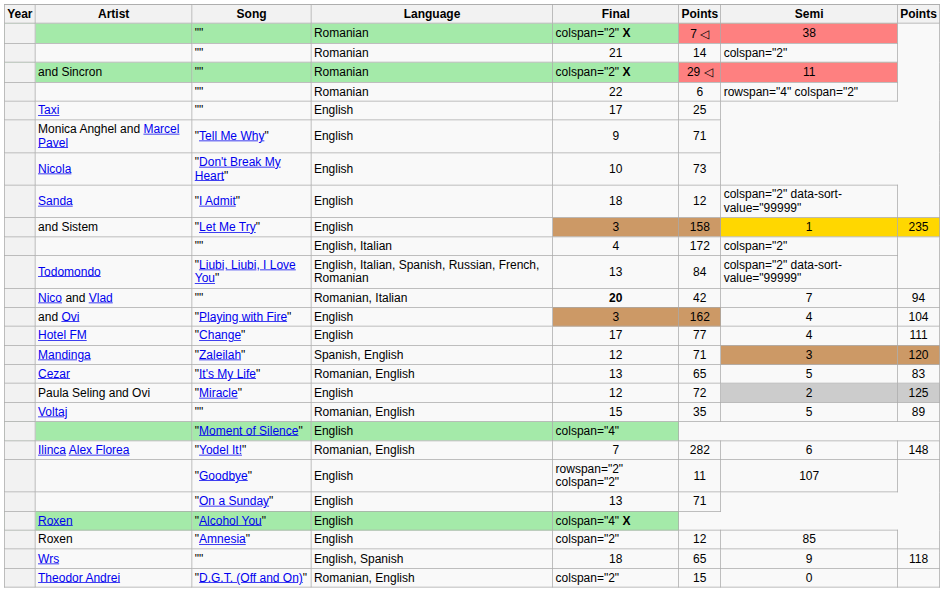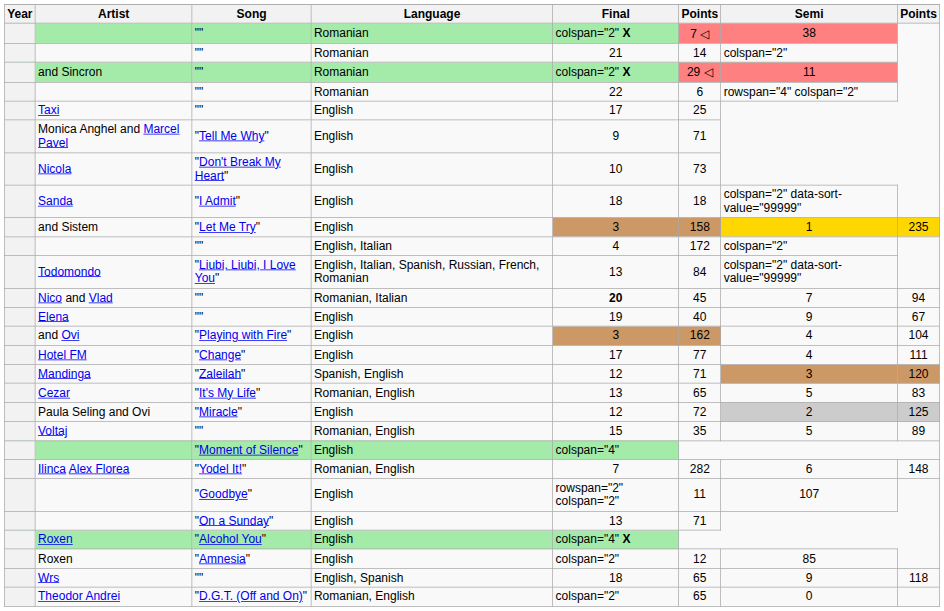Sanda | column 6: 12 -> 18
Nico and Vlad | column 6: 42 -> 45
+ row: Elena | "" | English | 19 | 40 | 9 | 67
Theodor Andrei | column 6: 15 -> 65
